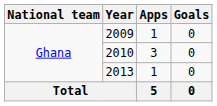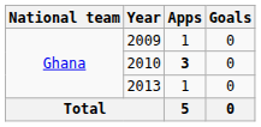2010 | Apps: normal -> bold
